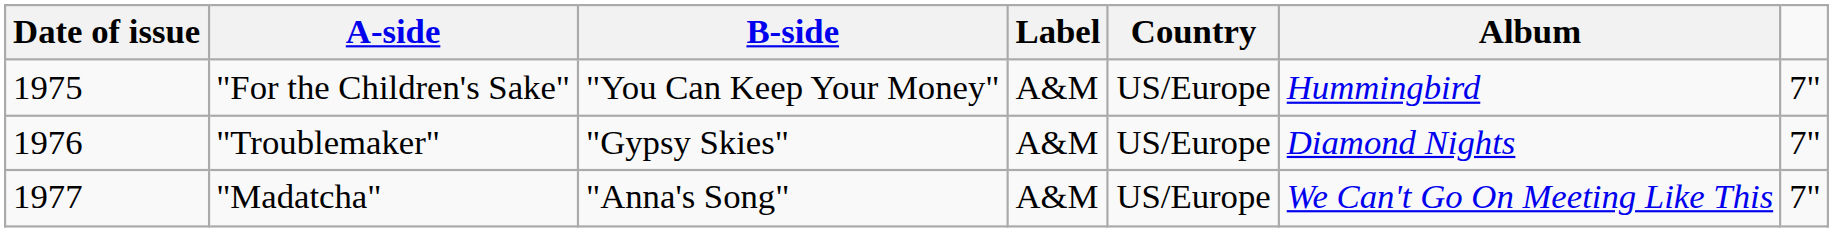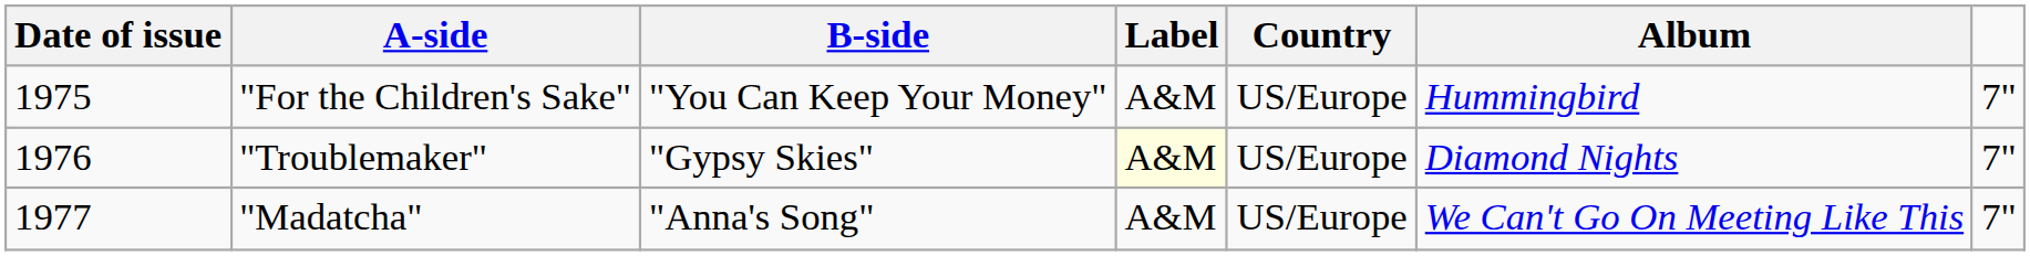"Troublemaker" | Label: no background -> lightyellow background
